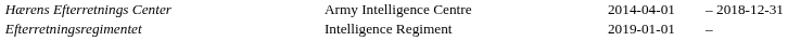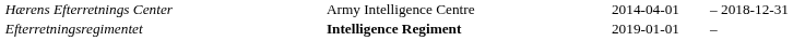Efterretningsregimentet | column 2: normal -> bold
